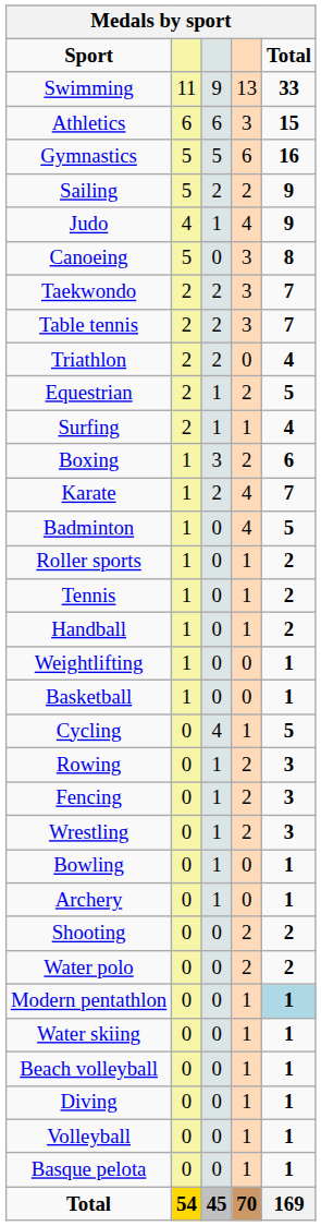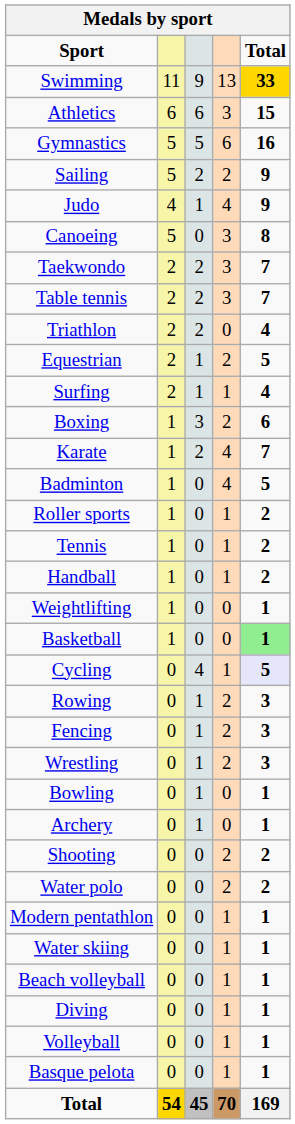Swimming | Total: no background -> gold background
Basketball | Total: no background -> lightgreen background
Cycling | Total: no background -> lavender background
Modern pentathlon | Total: lightblue background -> no background
